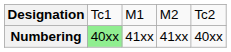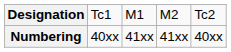Numbering | column 2: lightgreen background -> no background
